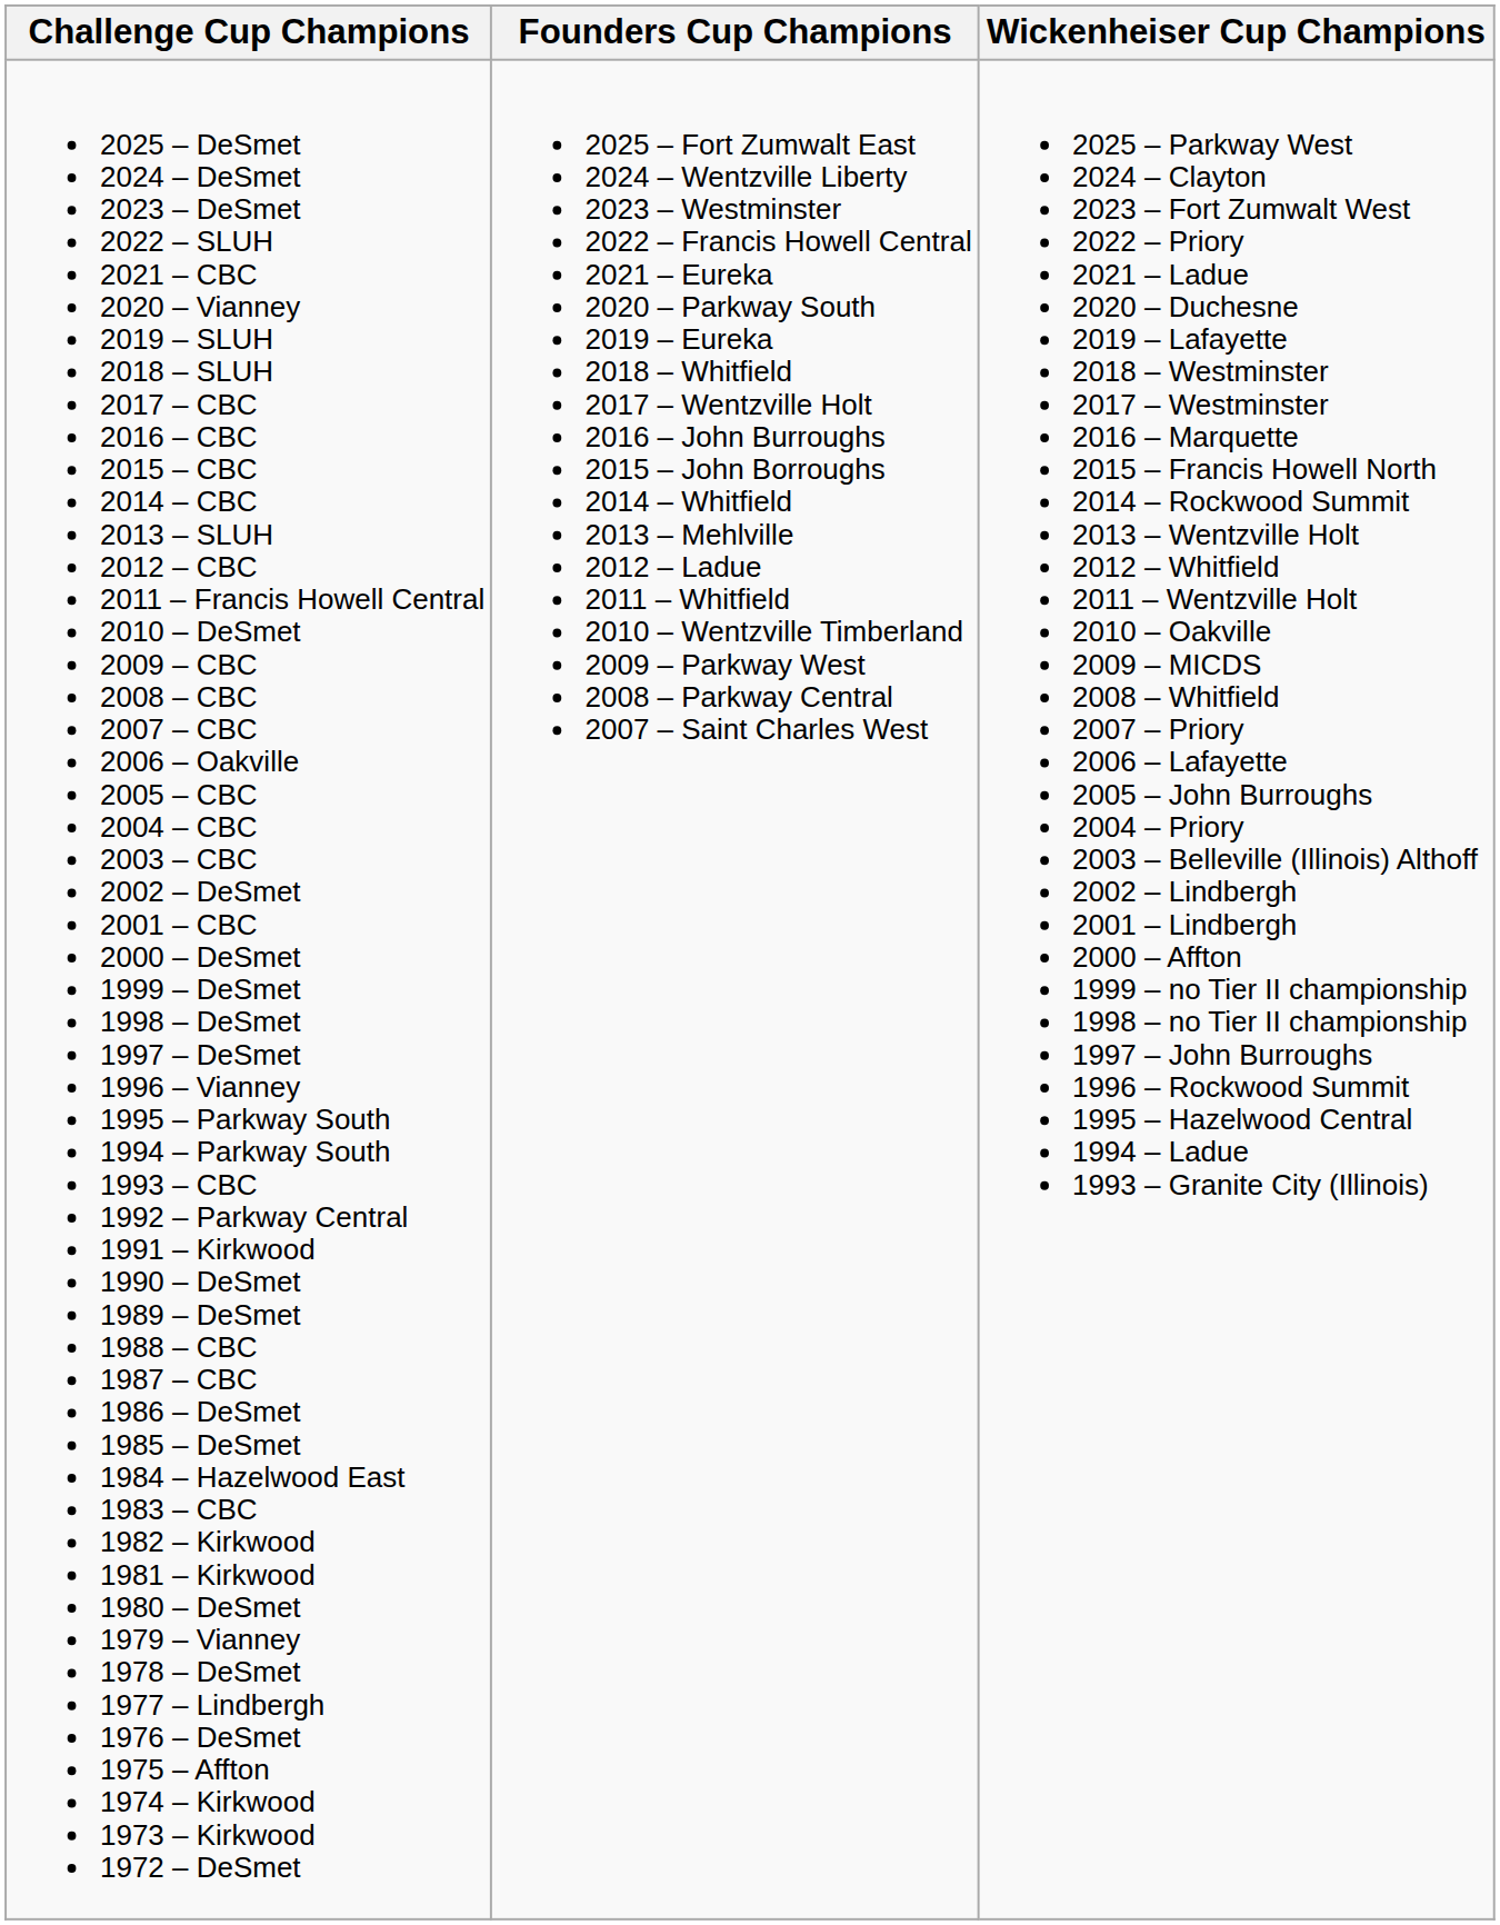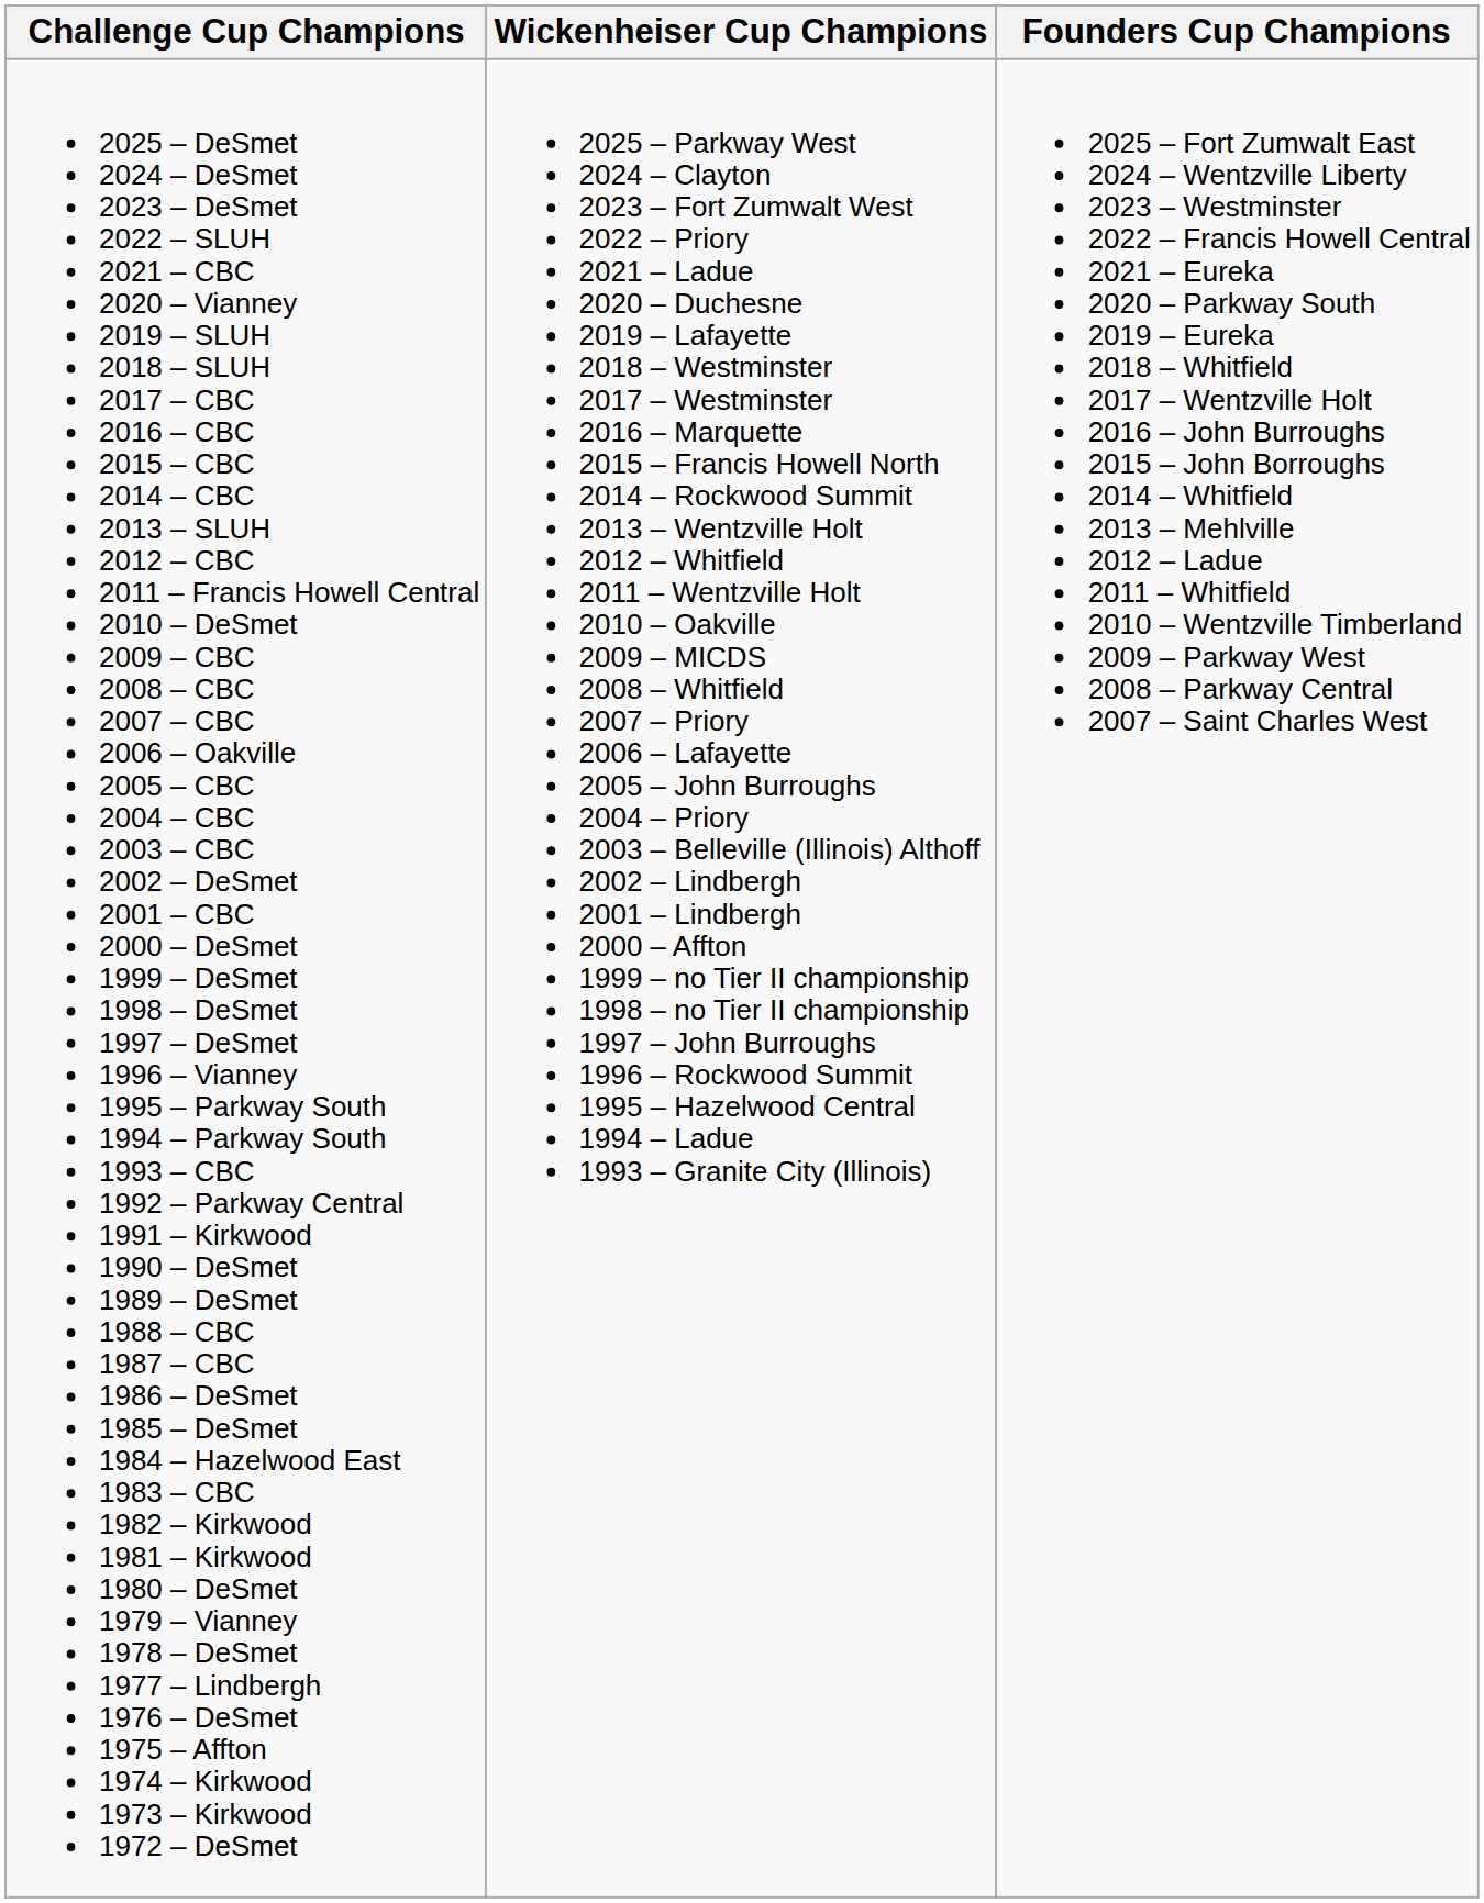columns swapped: Wickenheiser Cup Champions <-> Founders Cup Champions
